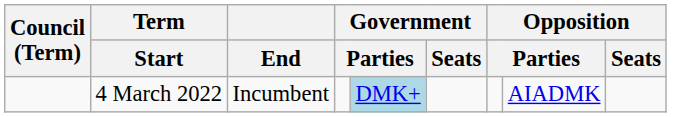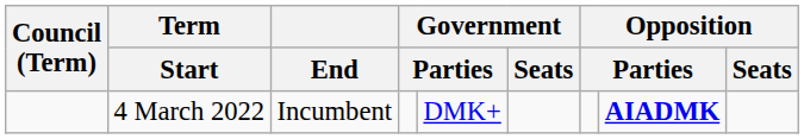4 March 2022 | column 5: lightblue background -> no background
4 March 2022 | column 8: normal -> bold
